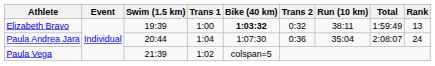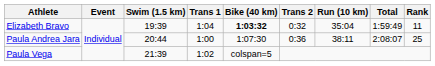Elizabeth Bravo | Trans 1: 1:00 -> 1:04
Elizabeth Bravo | Run (10 km): 38:11 -> 35:04
Elizabeth Bravo | Rank: 13 -> 11
Paula Andrea Jara | Trans 1: 1:04 -> 1:00
Paula Andrea Jara | Run (10 km): 35:04 -> 38:11
Paula Andrea Jara | Rank: 24 -> 25
